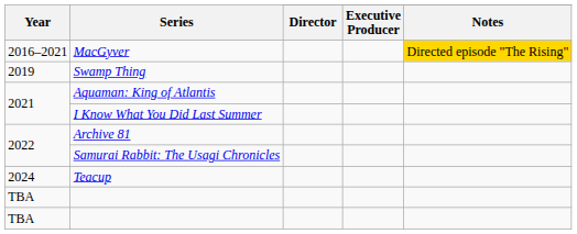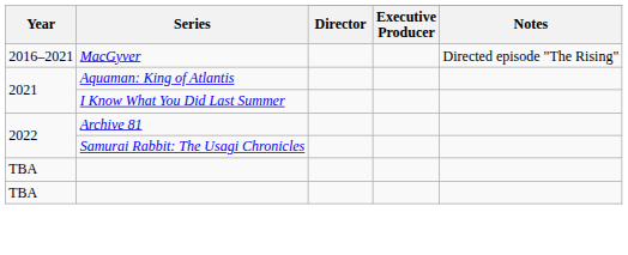MacGyver | Notes: gold background -> no background
- row: 2019 | Swamp Thing
- row: 2024 | Teacup
